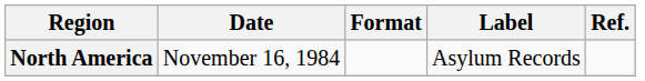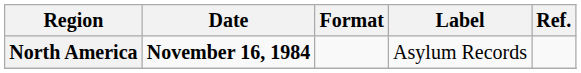North America | Date: normal -> bold
